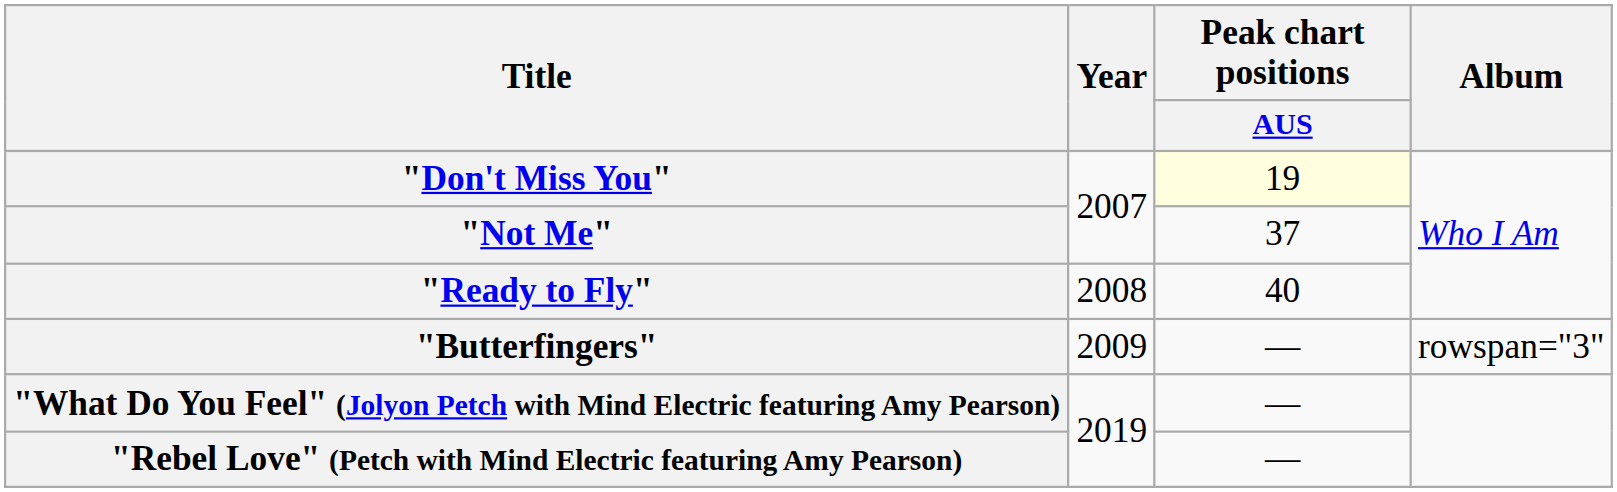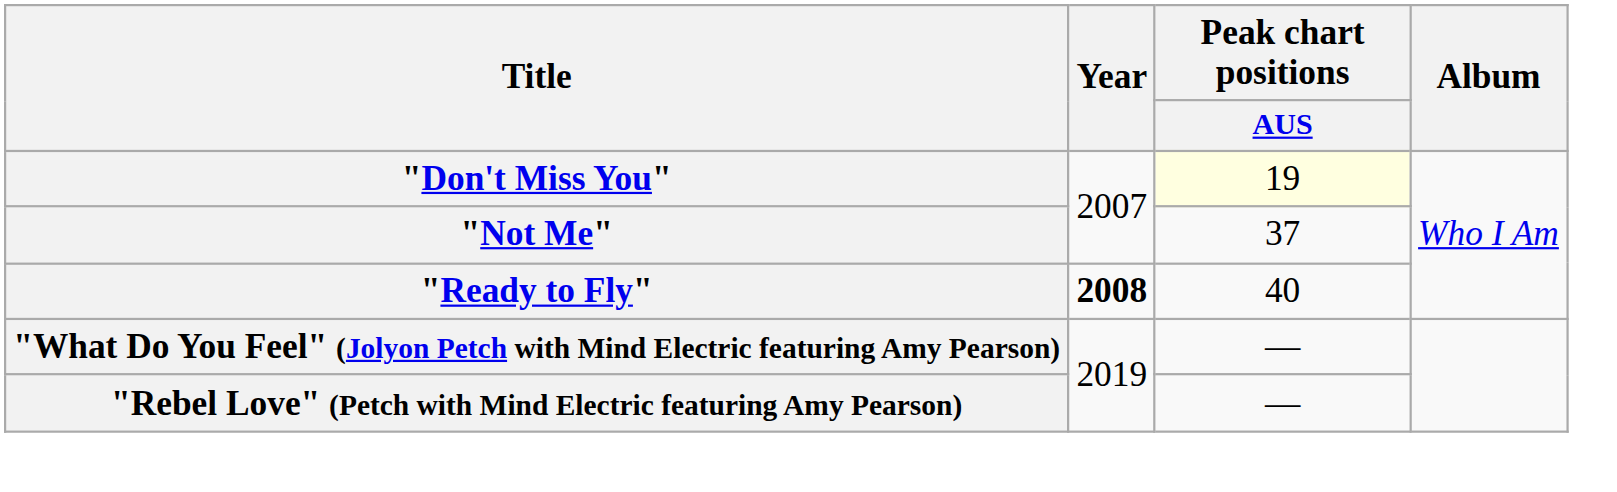"Ready to Fly" | Year: normal -> bold
- row: "Butterfingers" | 2009 | — | rowspan="3"
